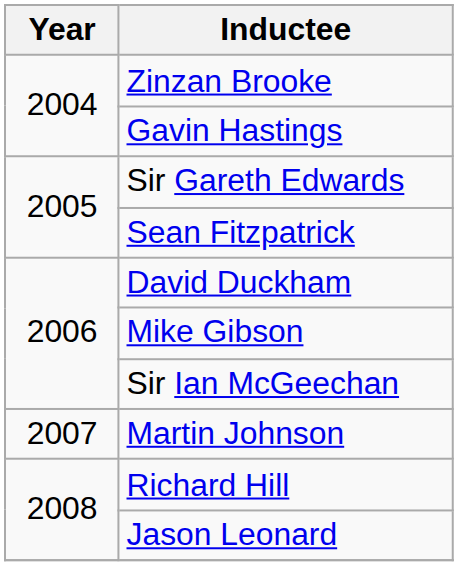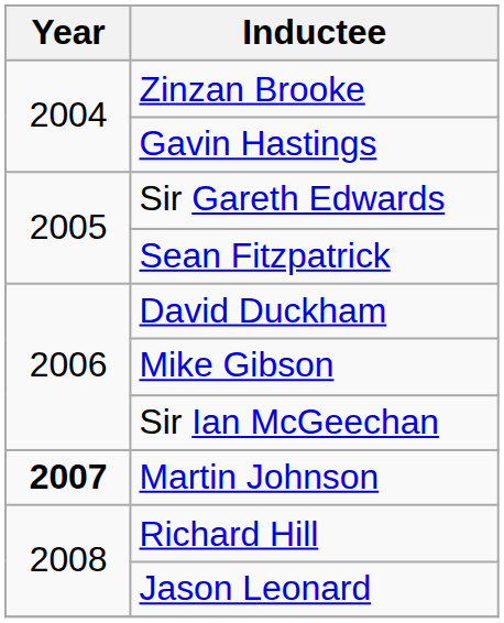Martin Johnson | Year: normal -> bold
